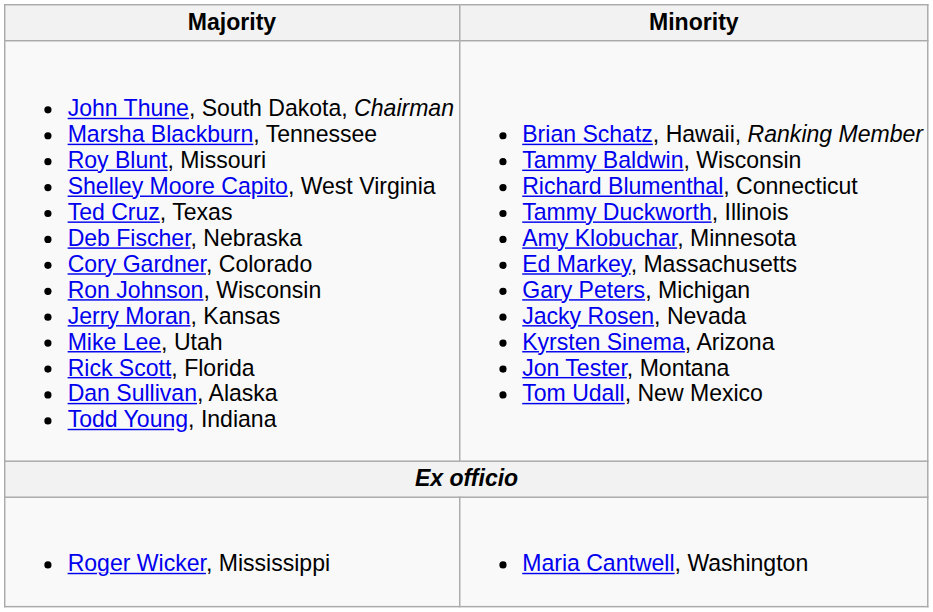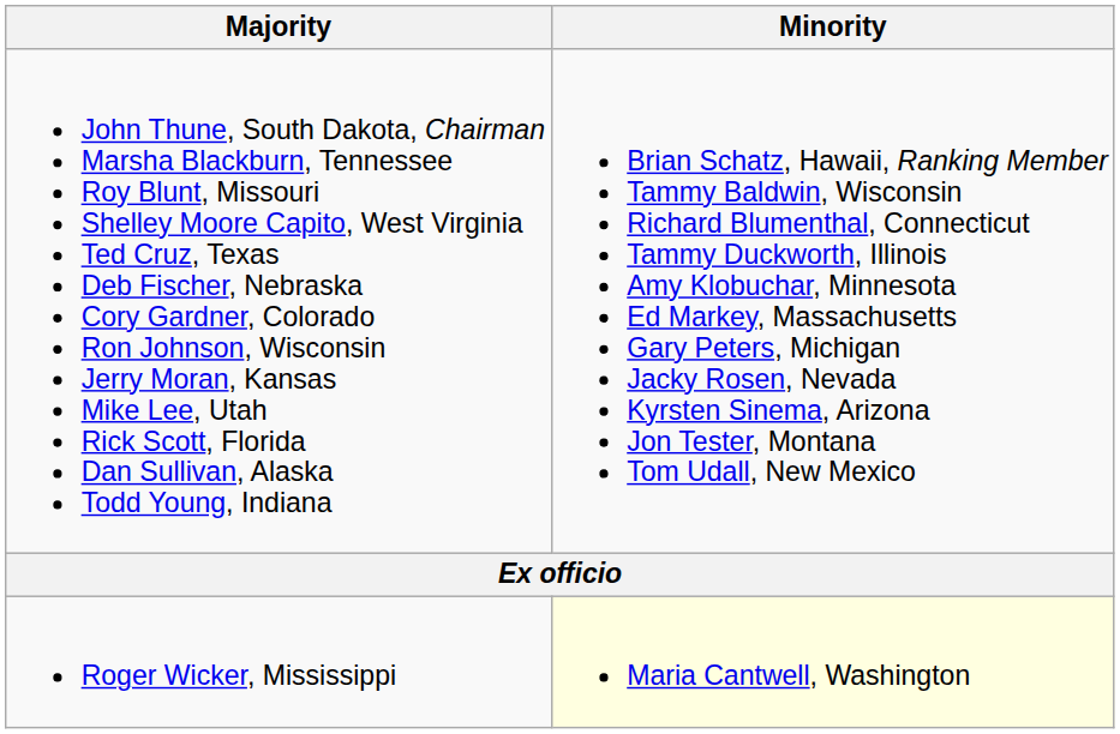Roger Wicker, Mississippi | Minority: no background -> lightyellow background
